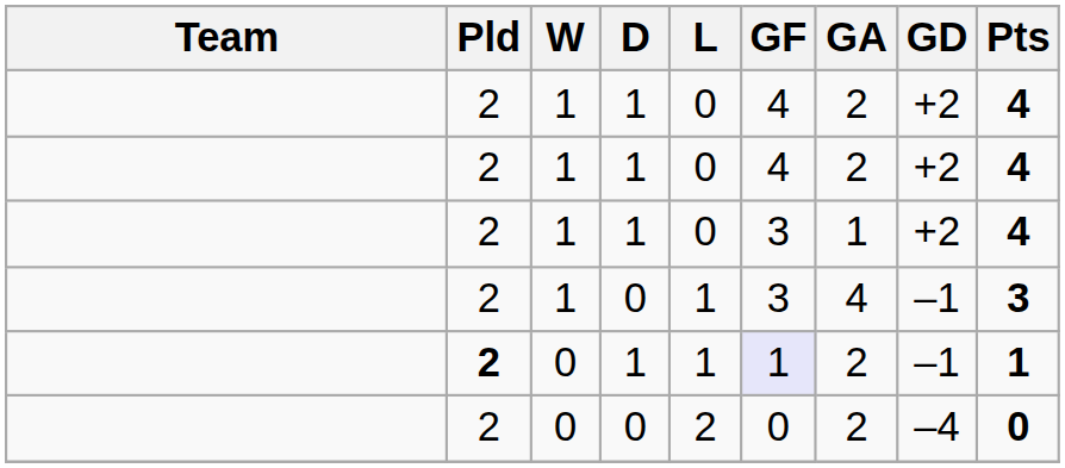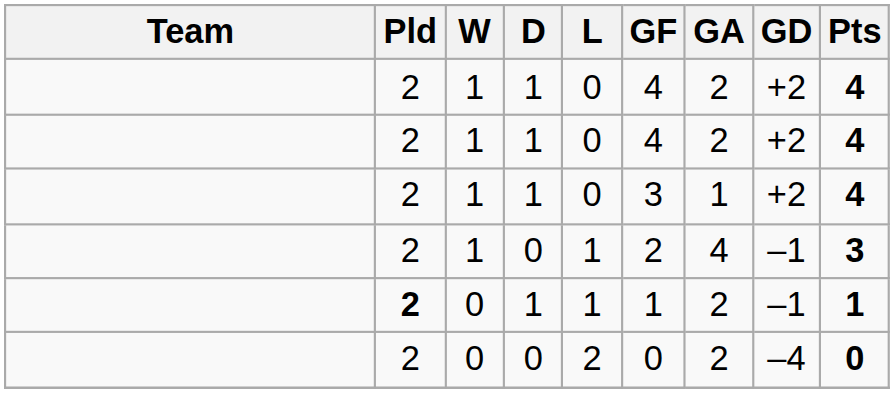row 5 | GF: 3 -> 2
row 6 | GF: lavender background -> no background
